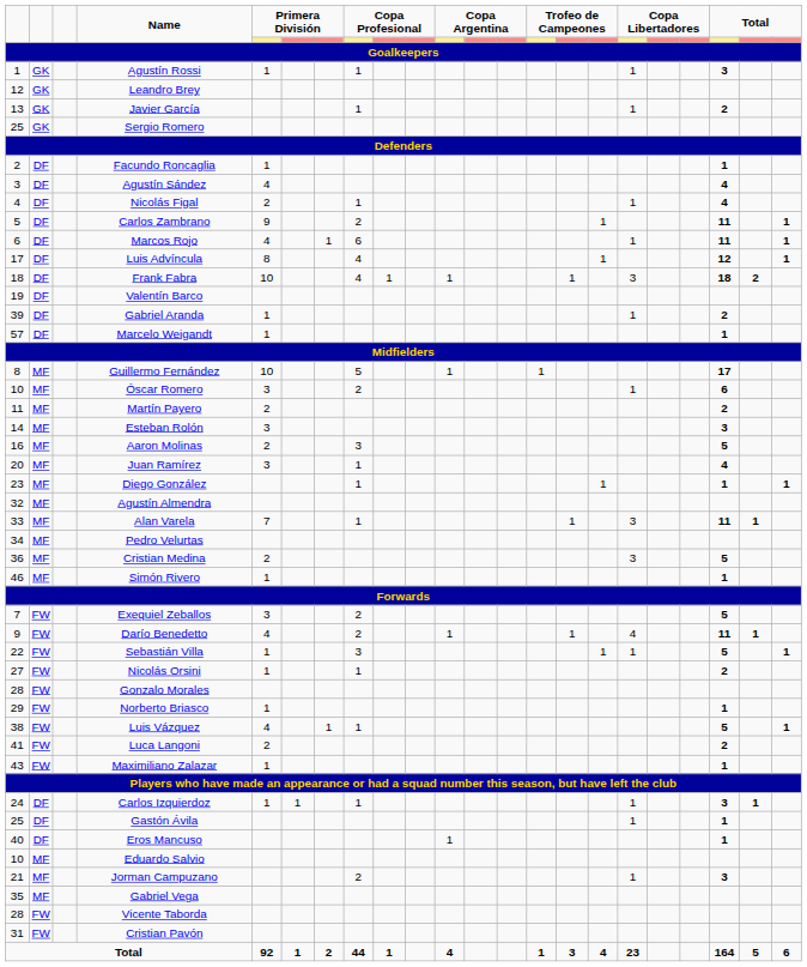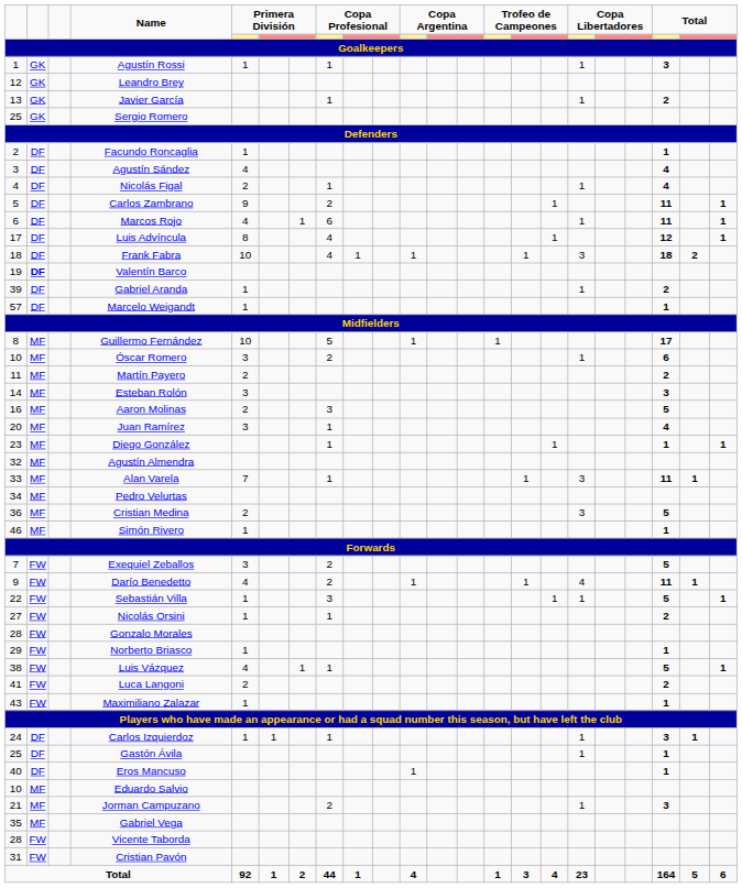Valentín Barco | column 2: normal -> bold
